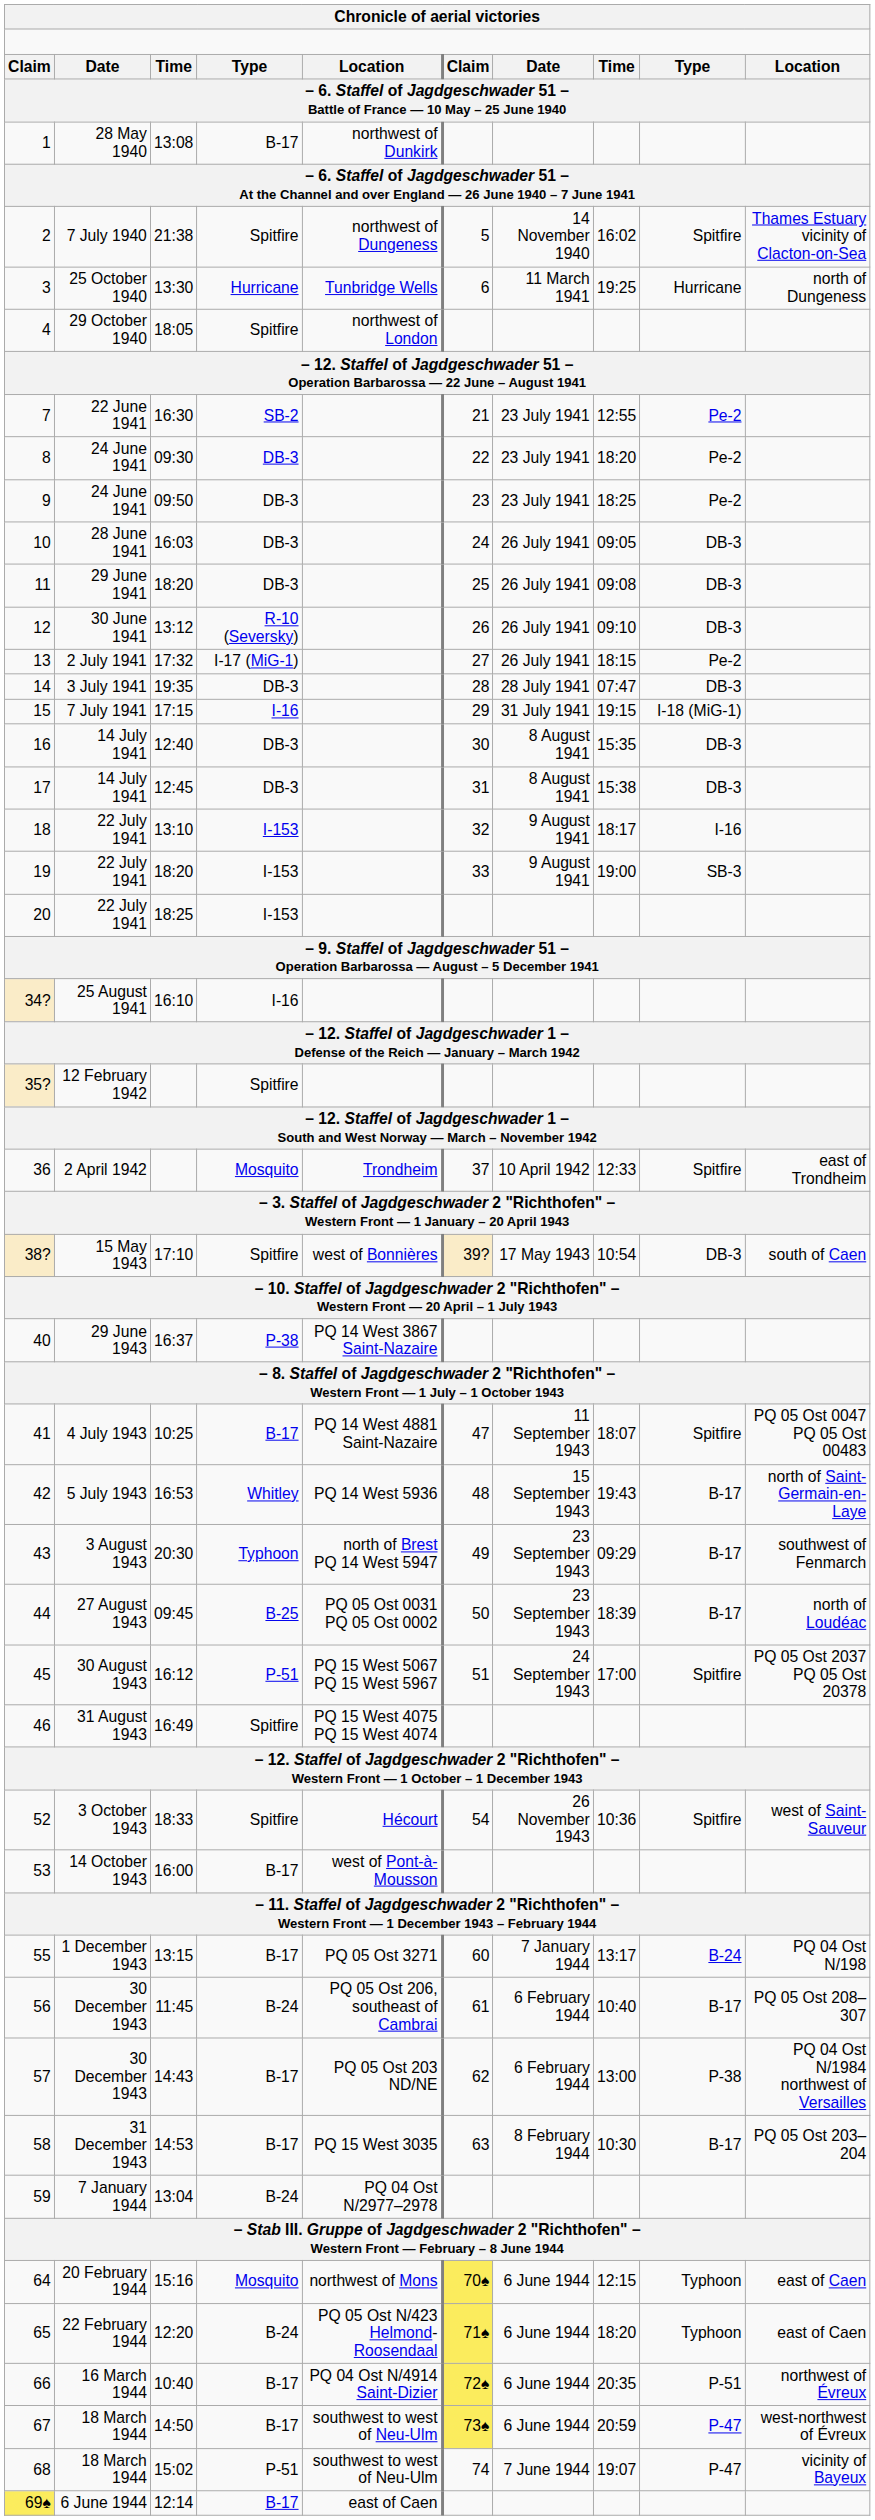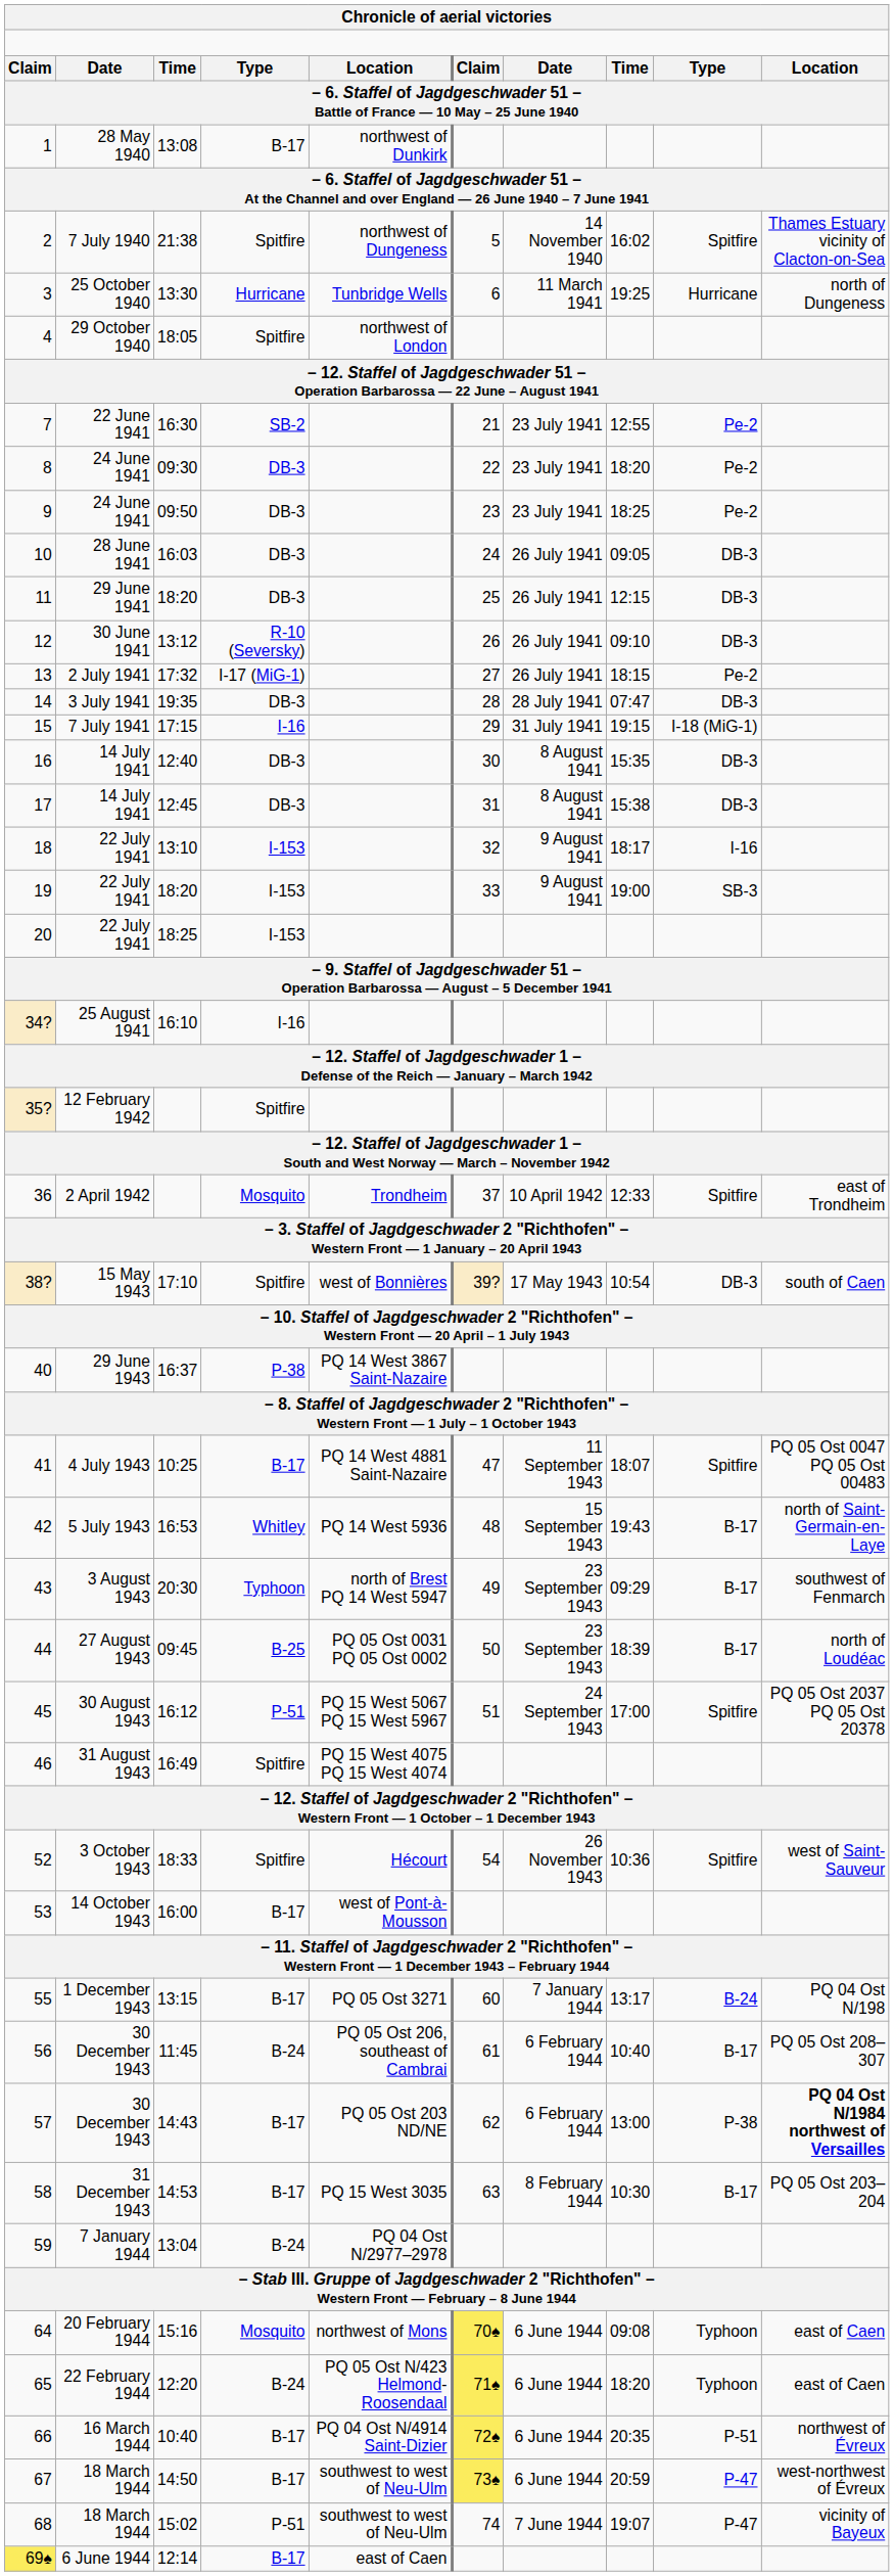11 | column 8: 09:08 -> 12:15
57 | column 10: normal -> bold
64 | column 8: 12:15 -> 09:08
